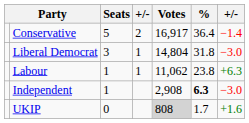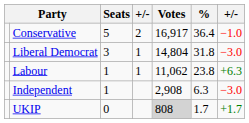Conservative | column 7: −1.4 -> −1.0
Independent | %: bold -> normal
UKIP | column 7: +1.6 -> +1.7
